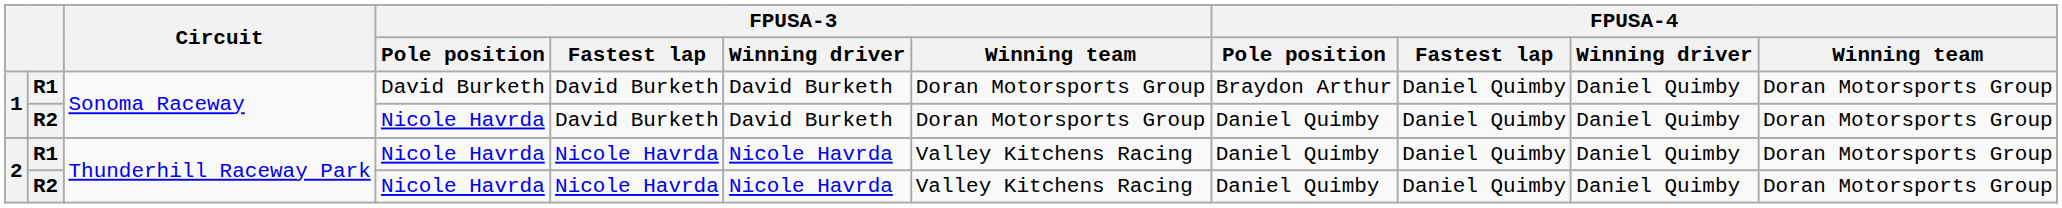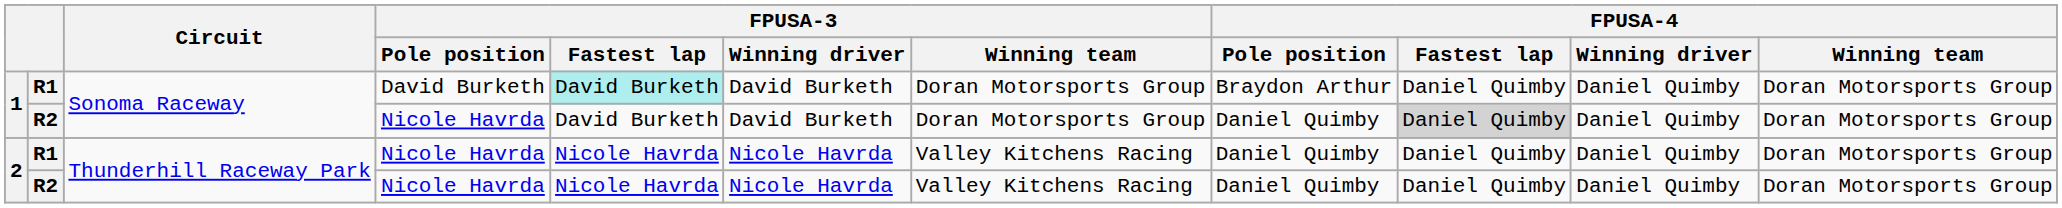1 / R1 | FPUSA-3 / Fastest lap: no background -> paleturquoise background
1 / R2 | FPUSA-4 / Fastest lap: no background -> lightgrey background
